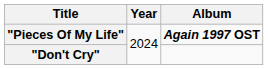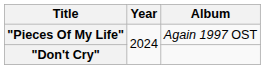"Pieces Of My Life" | Album: bold -> normal
